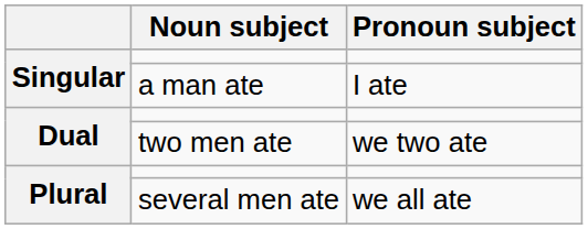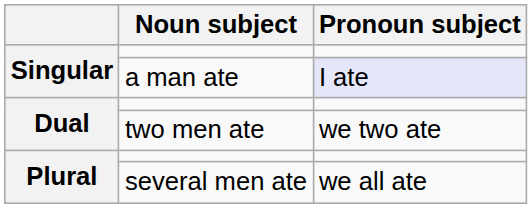a man ate | Pronoun subject: no background -> lavender background
